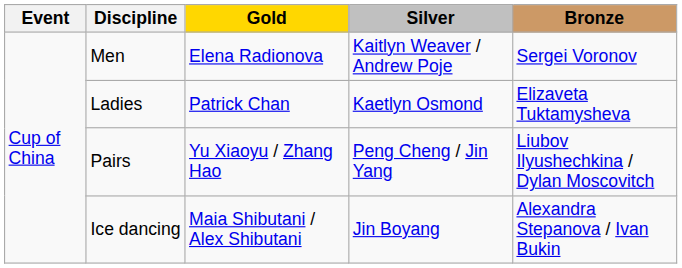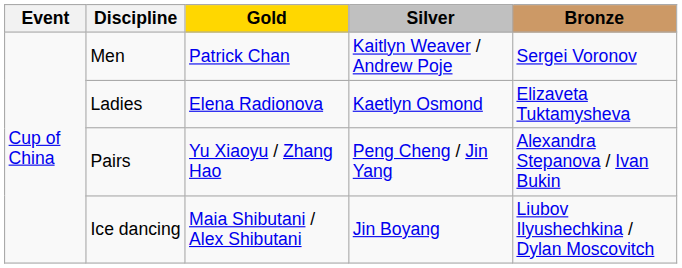Men | Gold: Elena Radionova -> Patrick Chan
Ladies | Gold: Patrick Chan -> Elena Radionova
Pairs | Bronze: Liubov Ilyushechkina / Dylan Moscovitch -> Alexandra Stepanova / Ivan Bukin
Ice dancing | Bronze: Alexandra Stepanova / Ivan Bukin -> Liubov Ilyushechkina / Dylan Moscovitch
